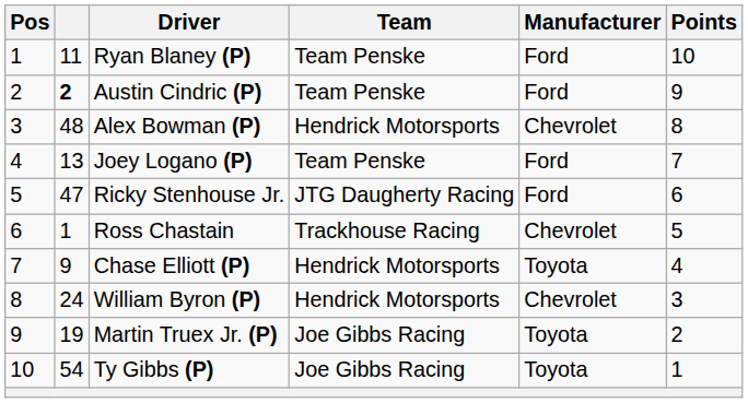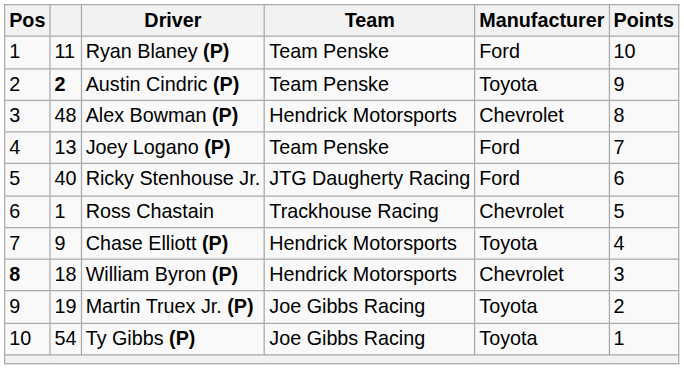Austin Cindric (P) | Manufacturer: Ford -> Toyota
Ricky Stenhouse Jr. | column 2: 47 -> 40
William Byron (P) | Pos: normal -> bold
William Byron (P) | column 2: 24 -> 18
